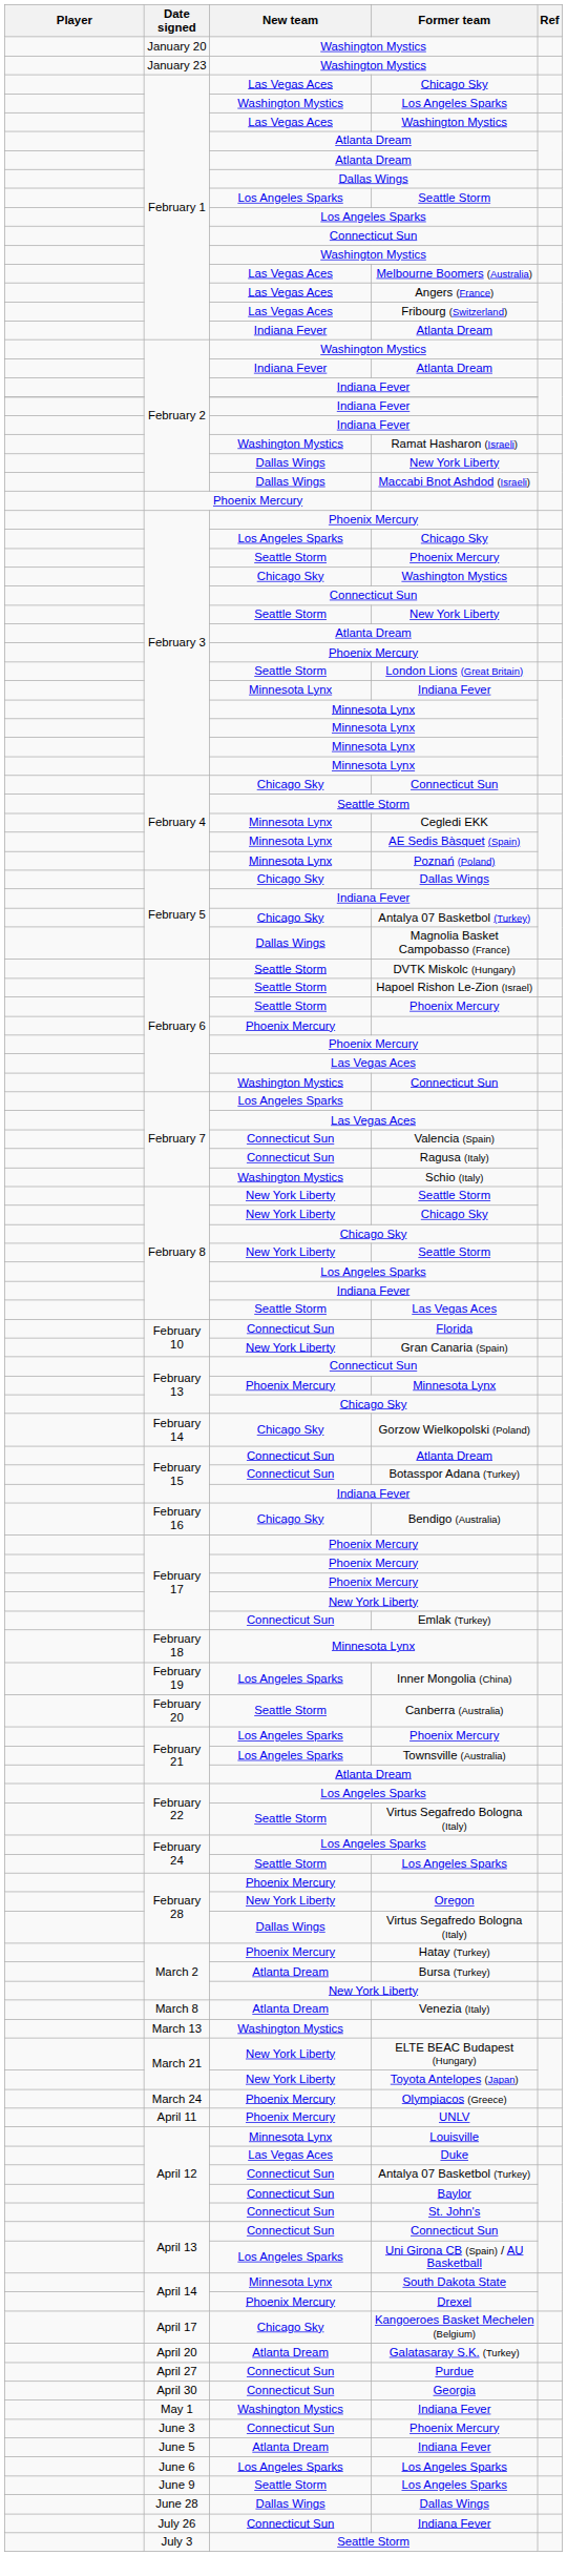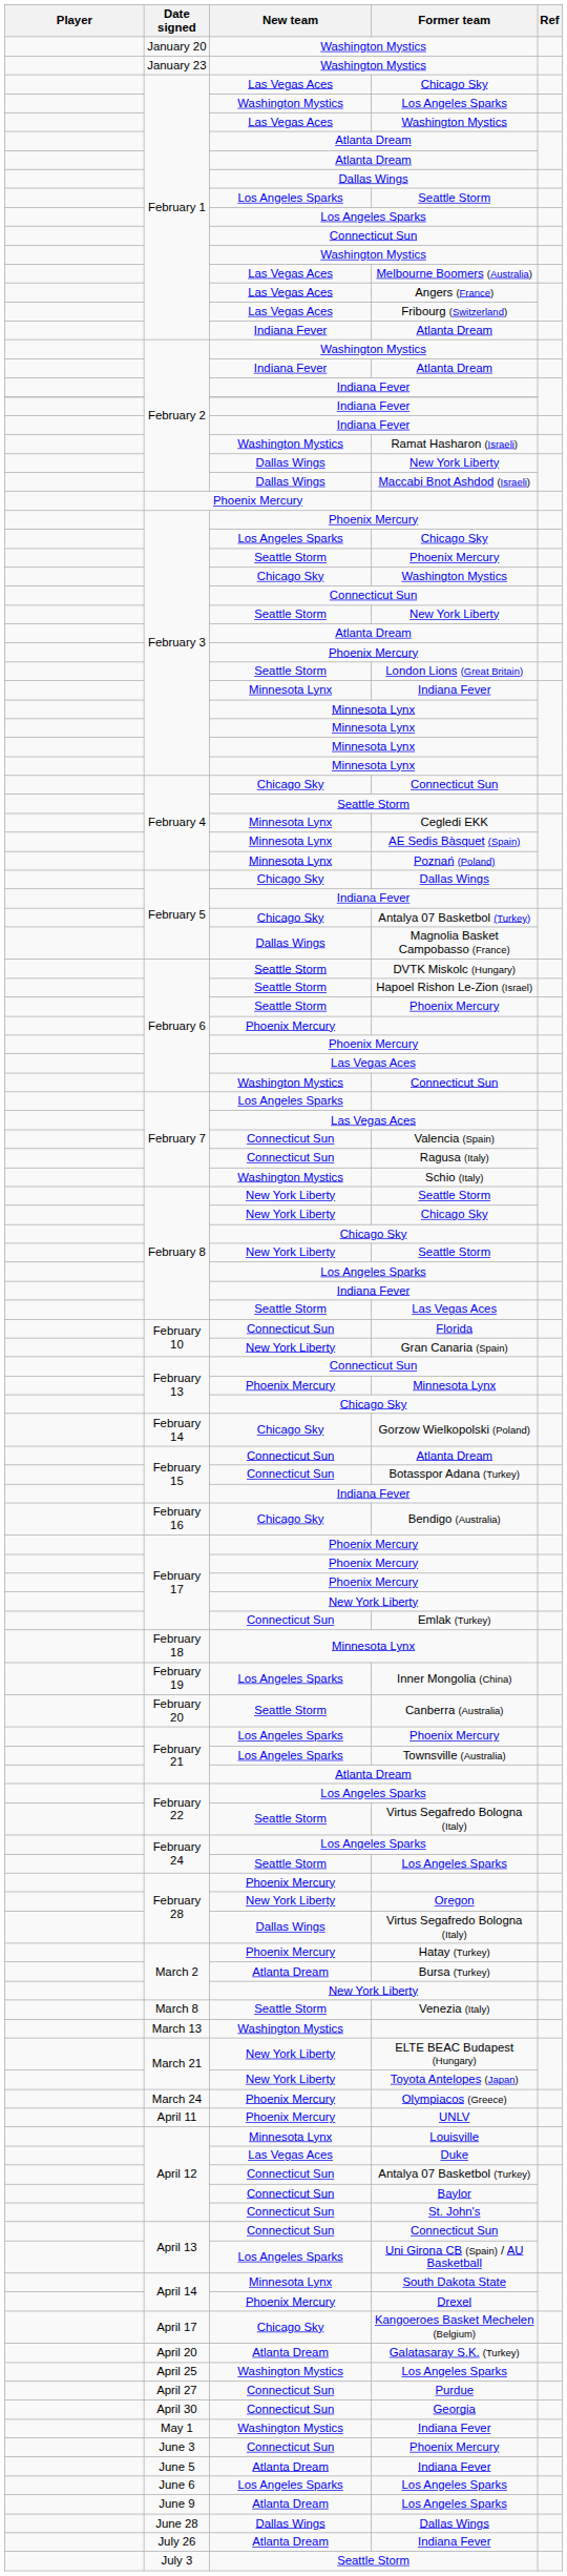Venezia (Italy) | New team: Atlanta Dream -> Seattle Storm
+ row: April 25 | Washington Mystics | Los Angeles Sparks
June 9 / Los Angeles Sparks | New team: Seattle Storm -> Atlanta Dream
July 26 / Indiana Fever | New team: Connecticut Sun -> Atlanta Dream
